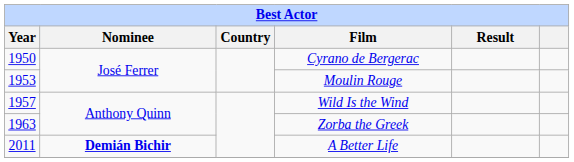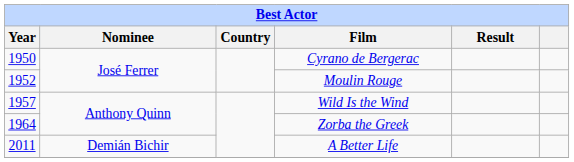Moulin Rouge | Year: 1953 -> 1952
Zorba the Greek | Year: 1963 -> 1964
A Better Life | Nominee: bold -> normal
